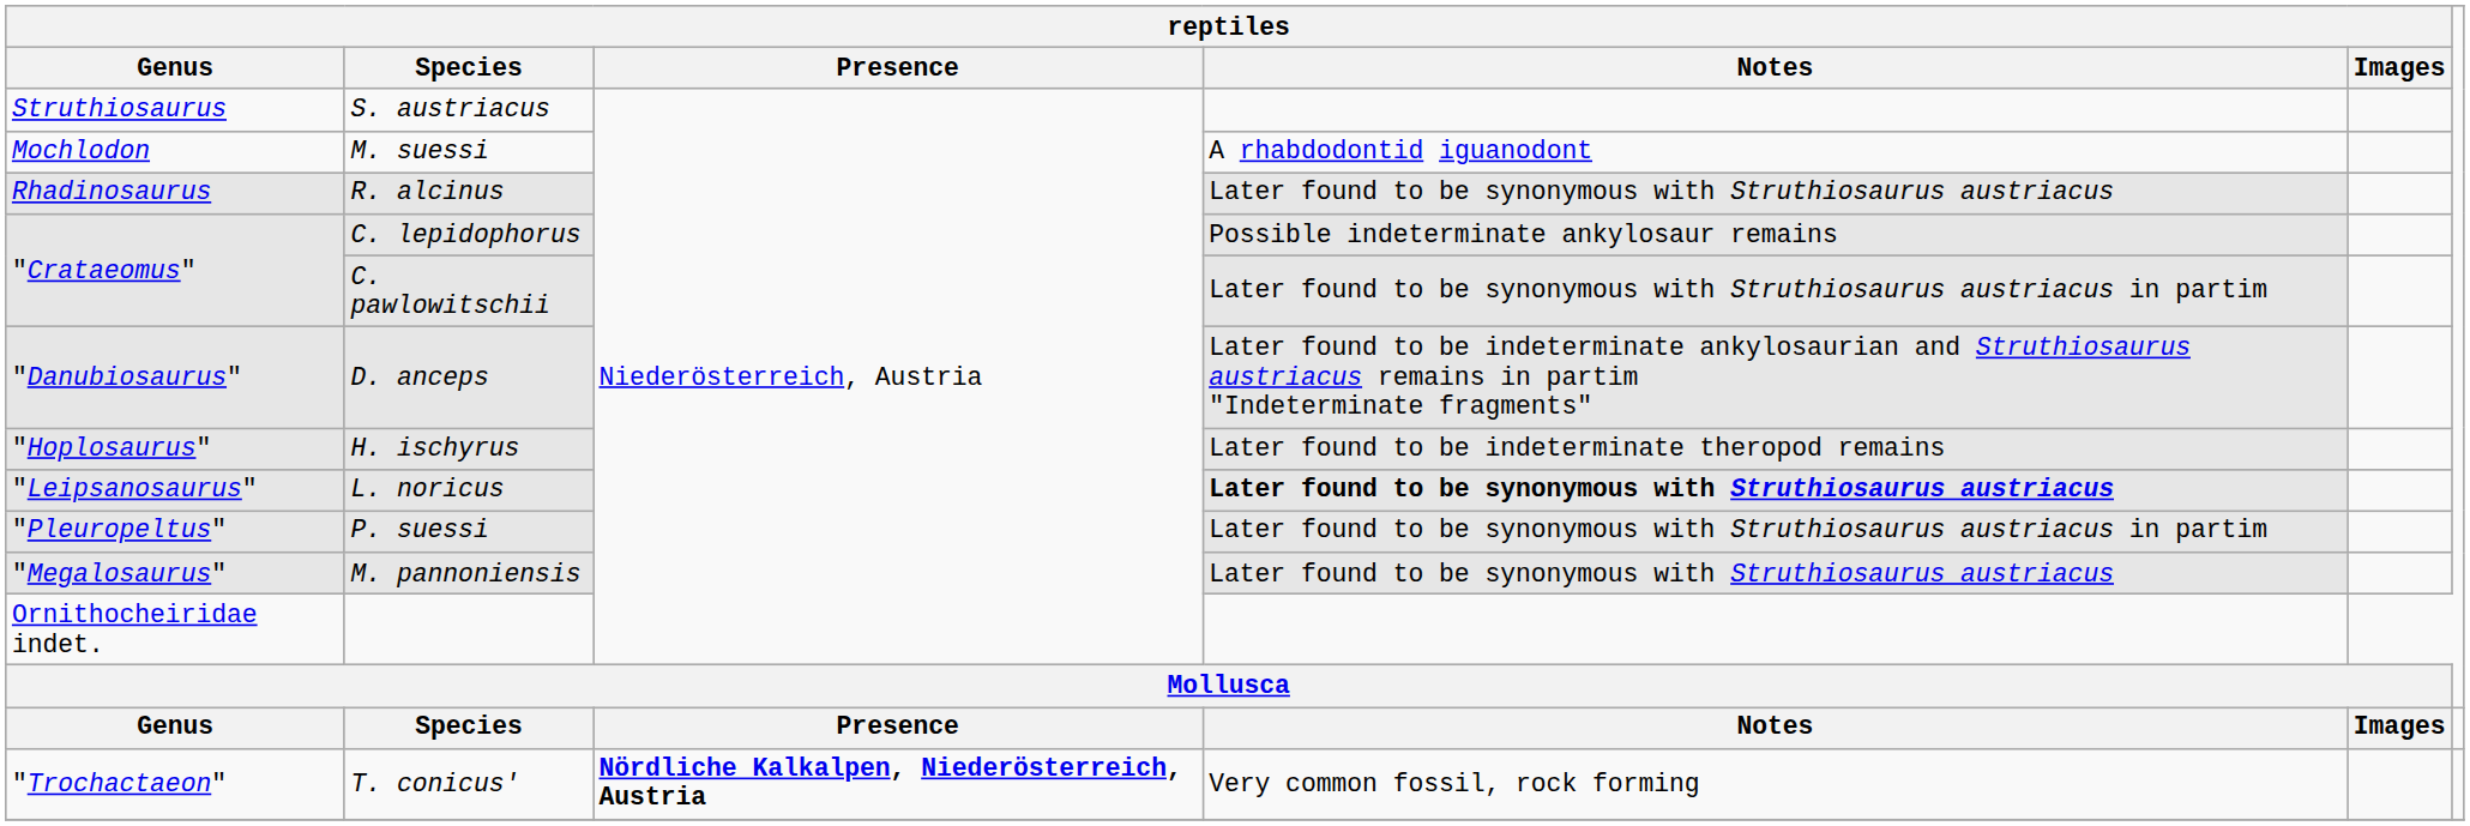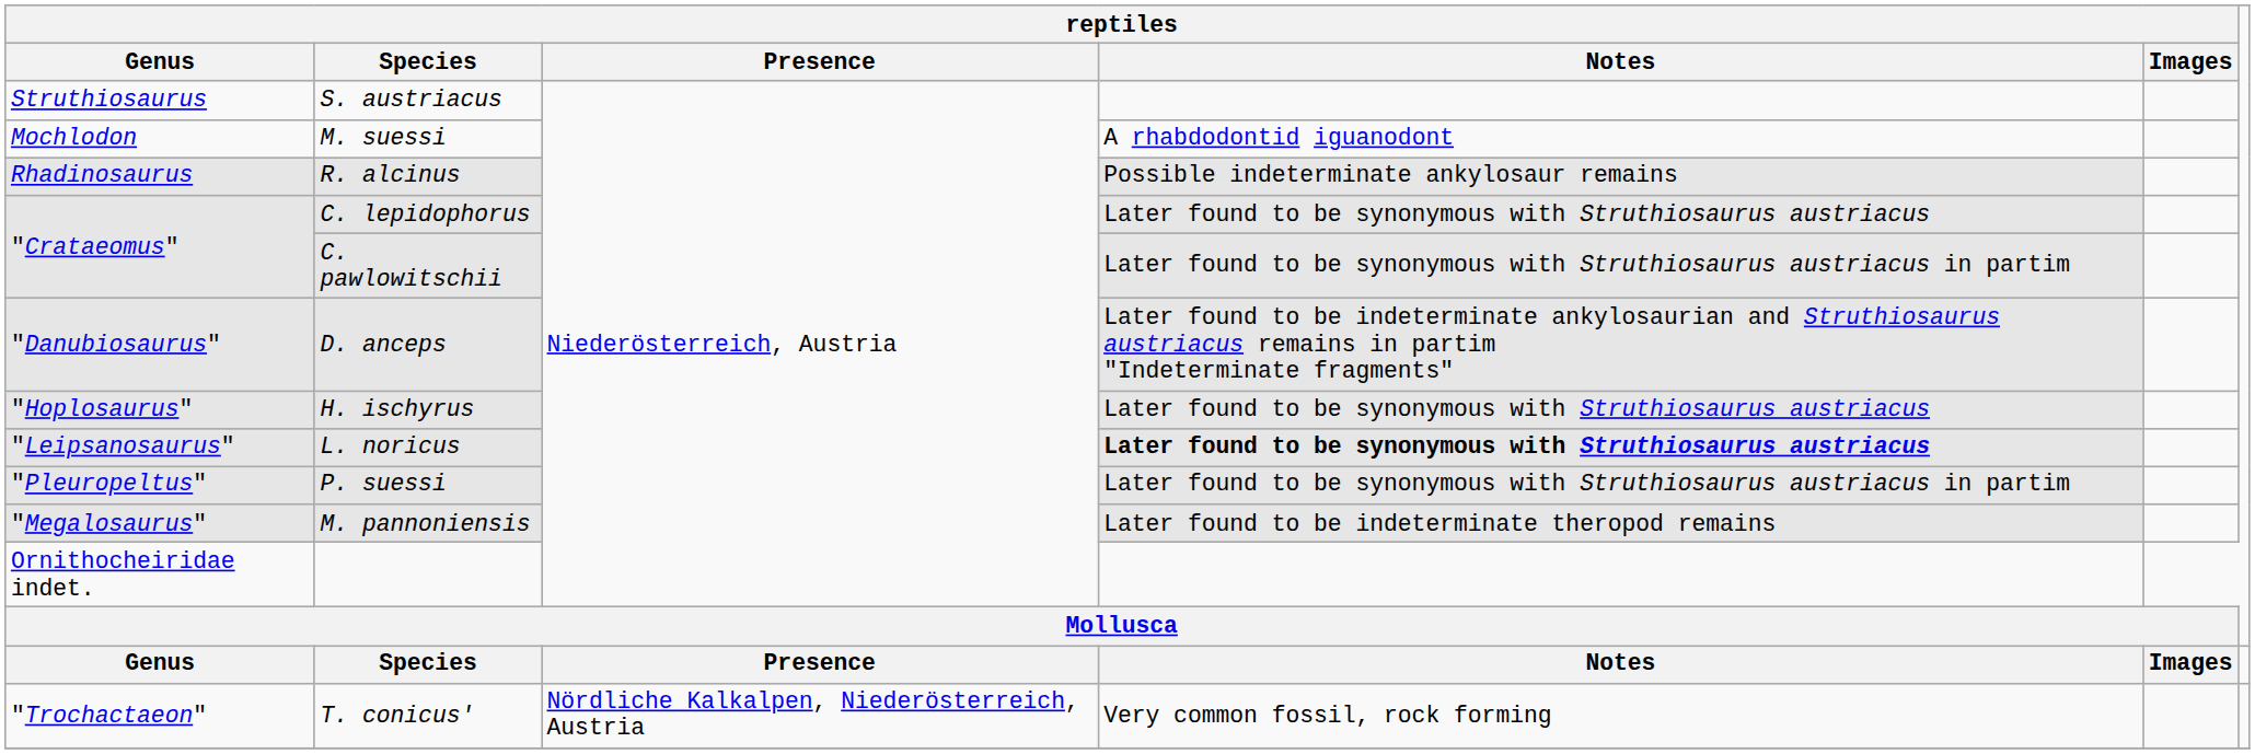R. alcinus | reptiles / Notes: Later found to be synonymous with Struthiosaurus austriacus -> Possible indeterminate ankylosaur remains
C. lepidophorus | reptiles / Notes: Possible indeterminate ankylosaur remains -> Later found to be synonymous with Struthiosaurus austriacus
H. ischyrus | reptiles / Notes: Later found to be indeterminate theropod remains -> Later found to be synonymous with Struthiosaurus austriacus
M. pannoniensis | reptiles / Notes: Later found to be synonymous with Struthiosaurus austriacus -> Later found to be indeterminate theropod remains
T. conicus' | reptiles / Presence: bold -> normal
